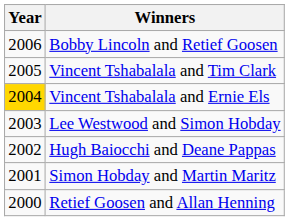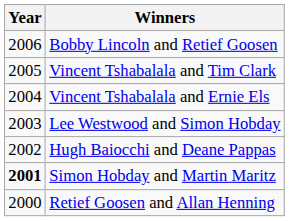Vincent Tshabalala and Ernie Els | Year: gold background -> no background
Simon Hobday and Martin Maritz | Year: normal -> bold
